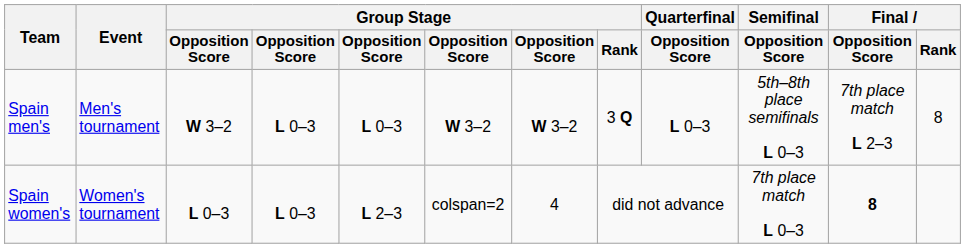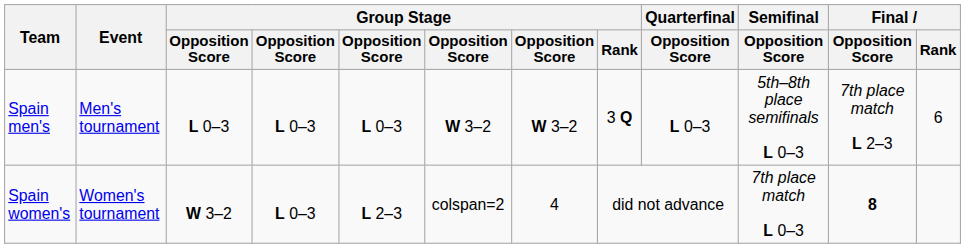Spain men's | column 3: W 3–2 -> L 0–3
Spain men's | Final / Rank: 8 -> 6
Spain women's | column 3: L 0–3 -> W 3–2
